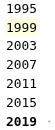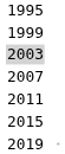1999 | column 1: lightyellow background -> no background
2003 | column 1: no background -> lightgrey background
2019 | column 1: bold -> normal
